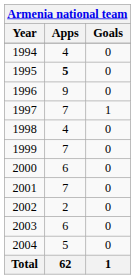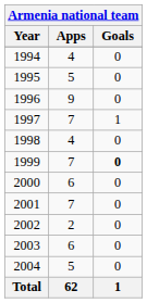1995 | Apps: bold -> normal
1999 | Goals: normal -> bold
